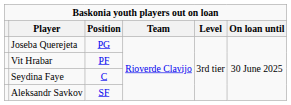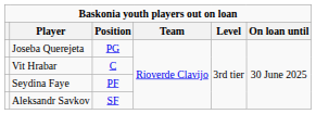Vit Hrabar | Position: PF -> C
Seydina Faye | Position: C -> PF
